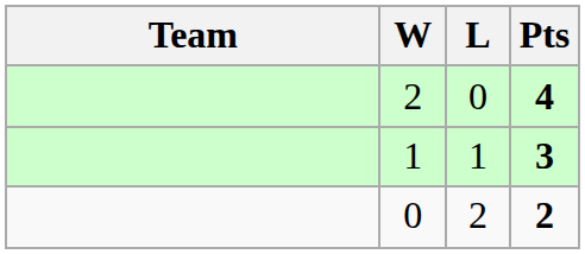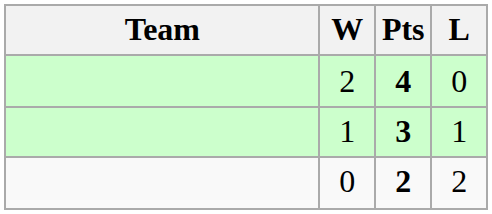columns swapped: L <-> Pts
